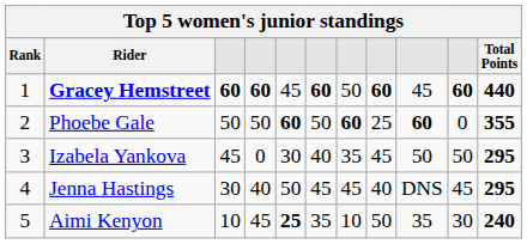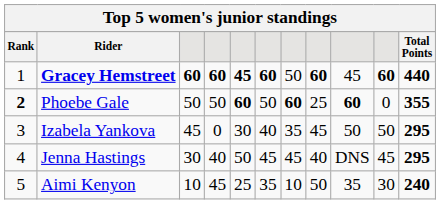Gracey Hemstreet | column 5: normal -> bold
Phoebe Gale | Rank: normal -> bold
Aimi Kenyon | column 5: bold -> normal
